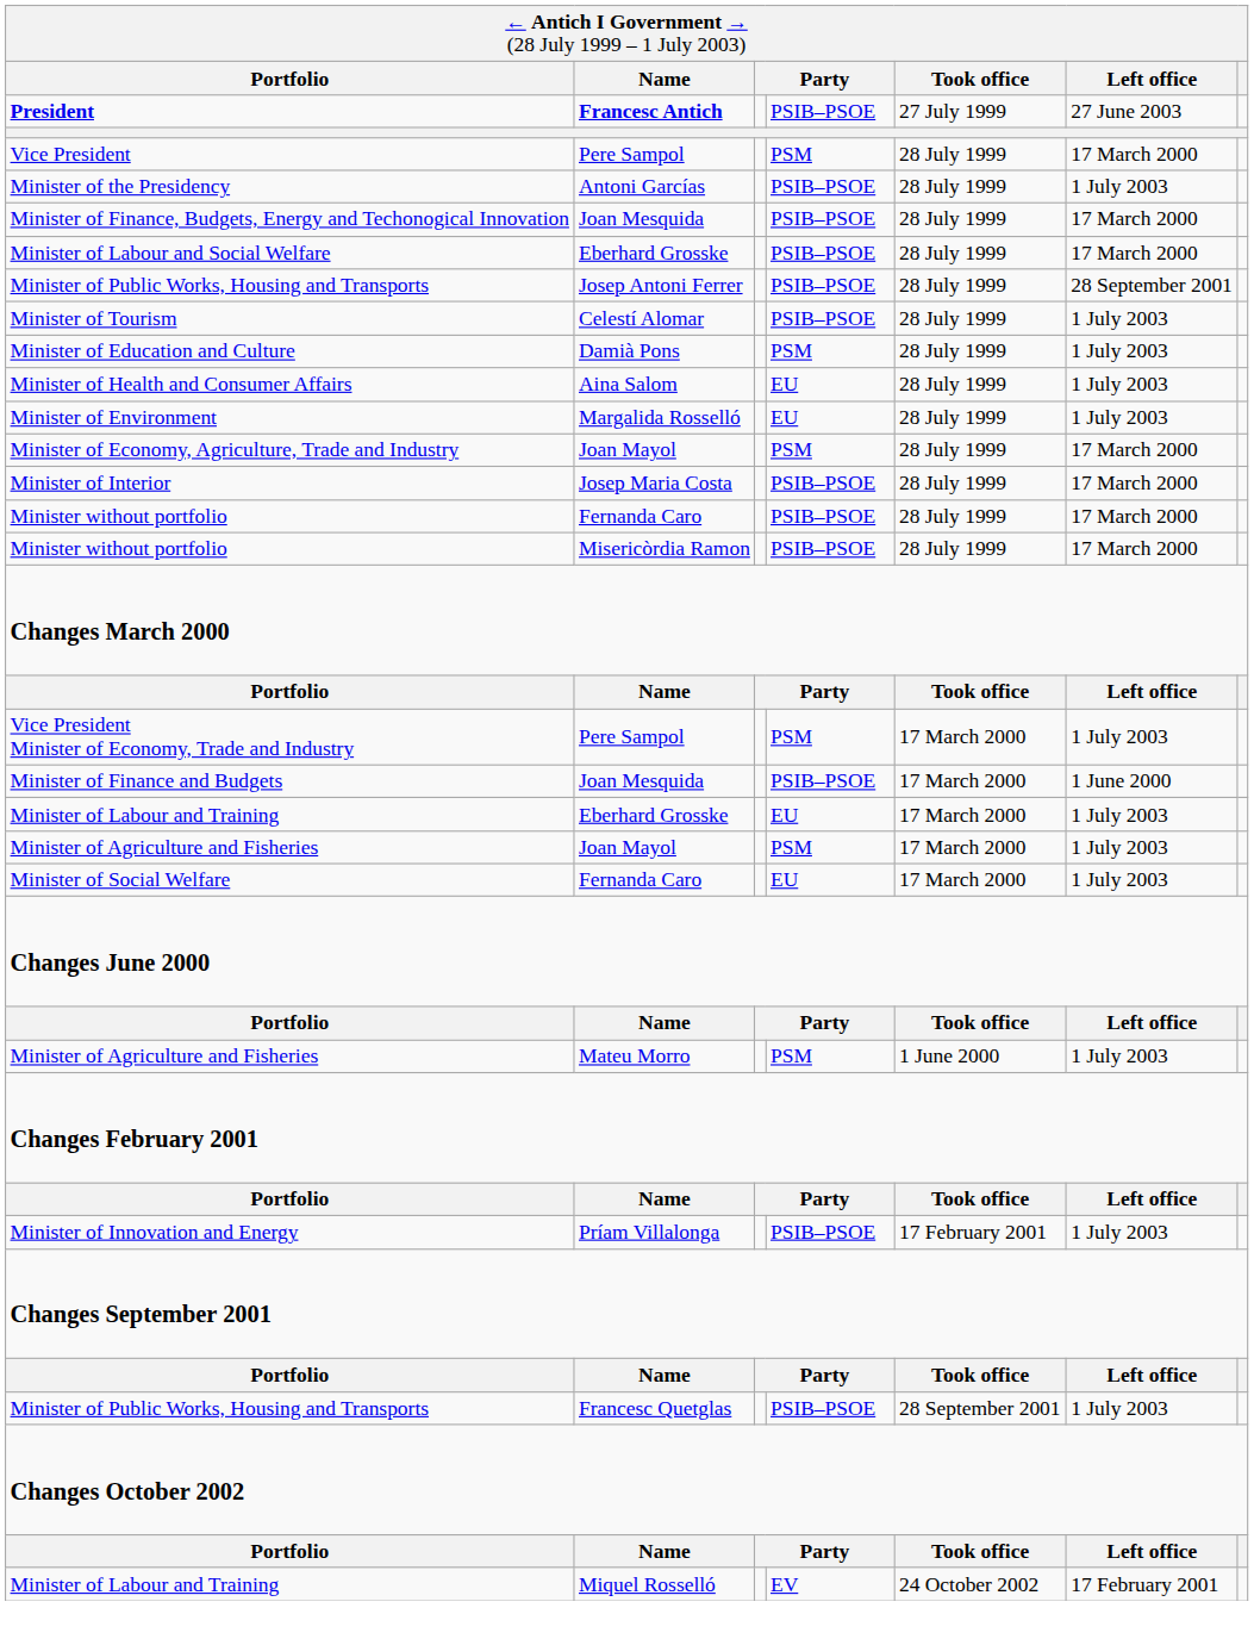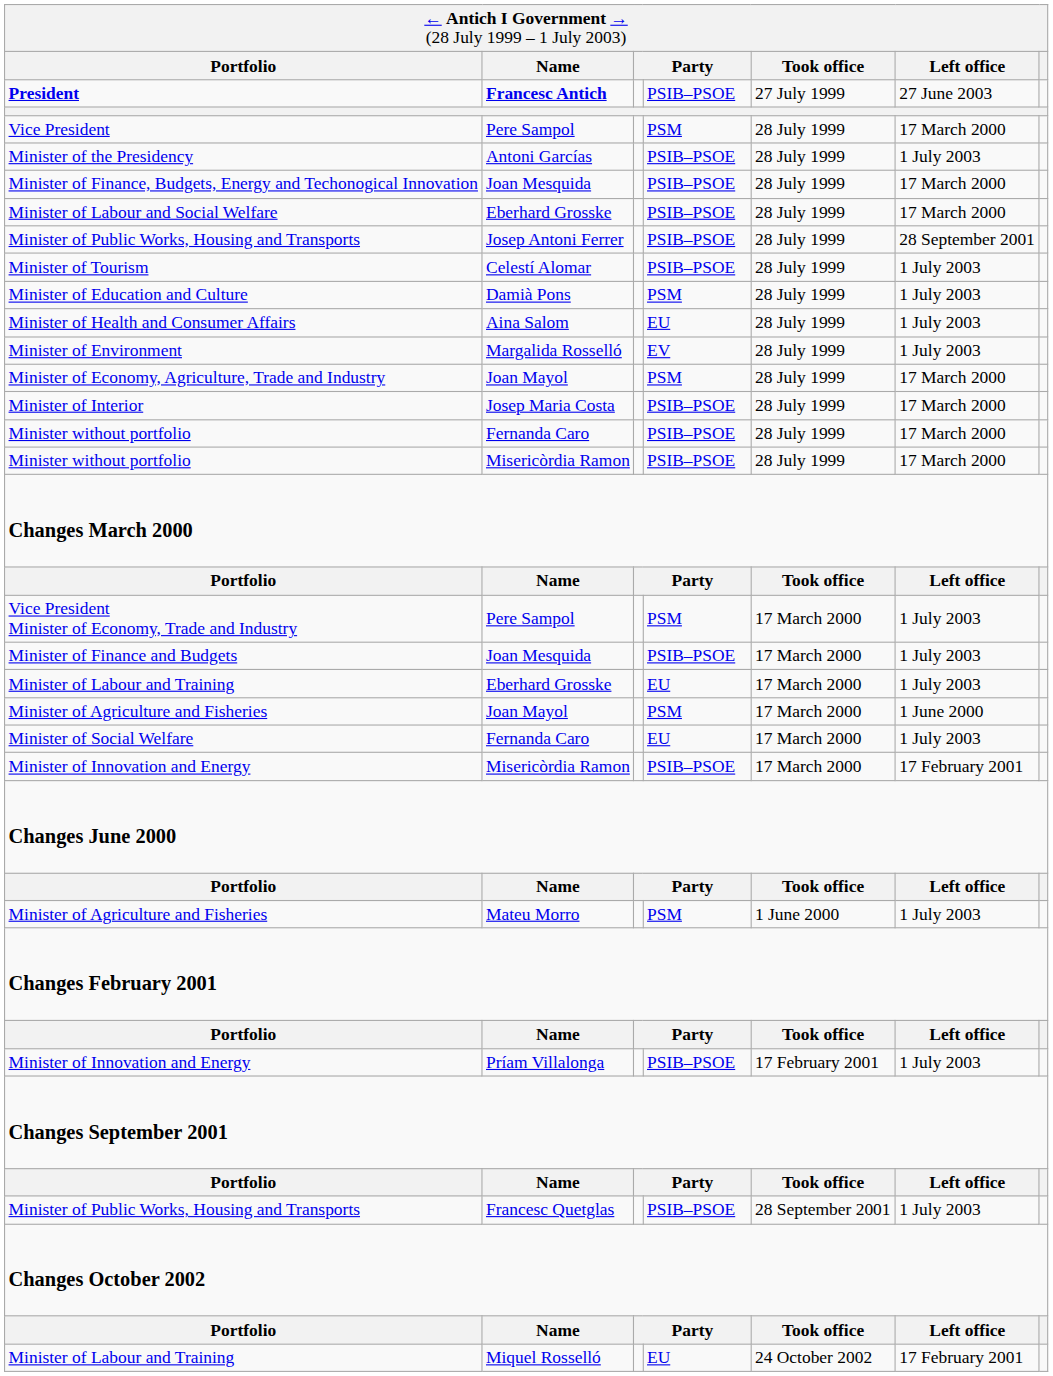Minister of Environment | column 4: EU -> EV
Minister of Finance and Budgets | column 6: 1 June 2000 -> 1 July 2003
Minister of Agriculture and Fisheries / Joan Mayol | column 6: 1 July 2003 -> 1 June 2000
+ row: Minister of Innovation and Energy | Misericòrdia Ramon | PSIB–PSOE | 17 March 2000 | 17 February 2001
Minister of Labour and Training / Miquel Rosselló | column 4: EV -> EU
